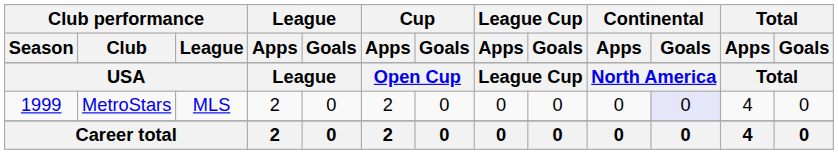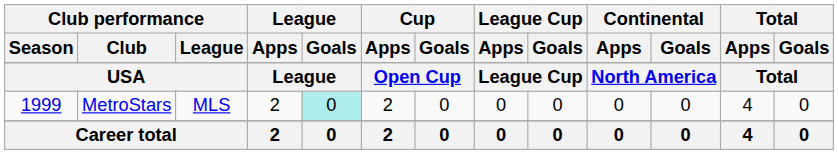MetroStars | League / Goals: no background -> paleturquoise background
MetroStars | Continental / Goals: lavender background -> no background
